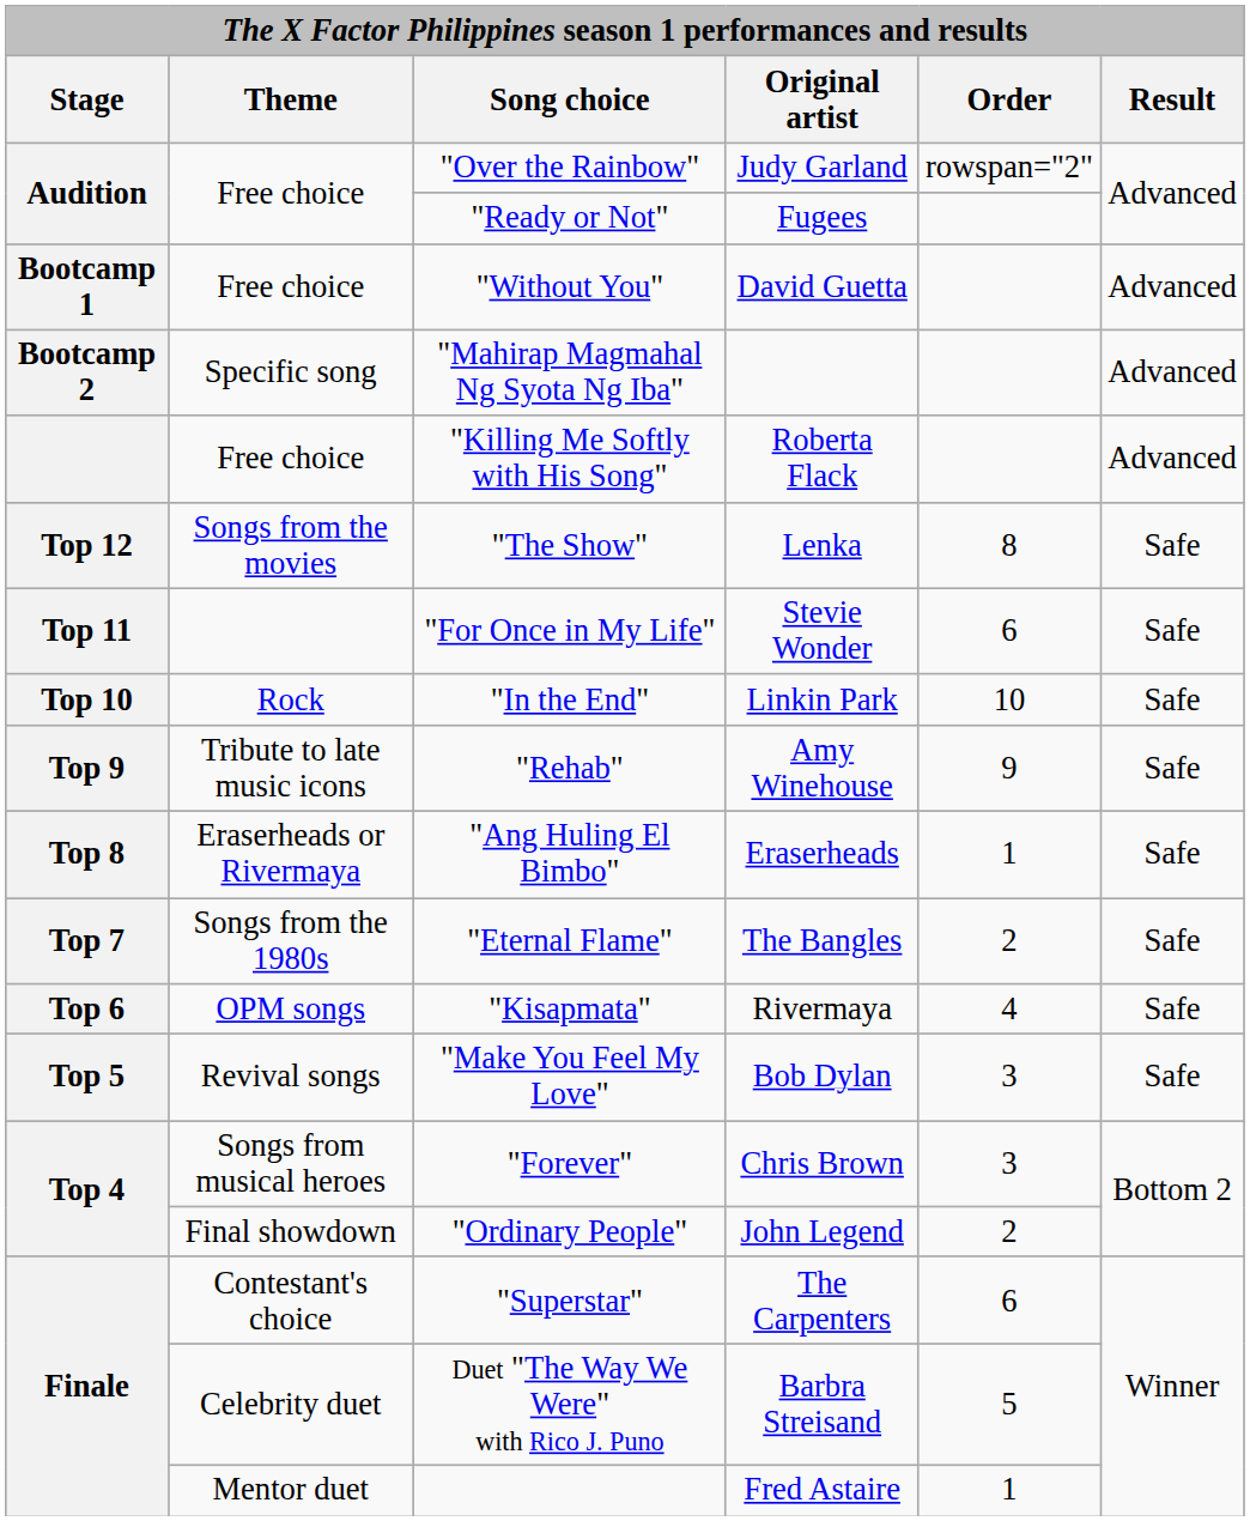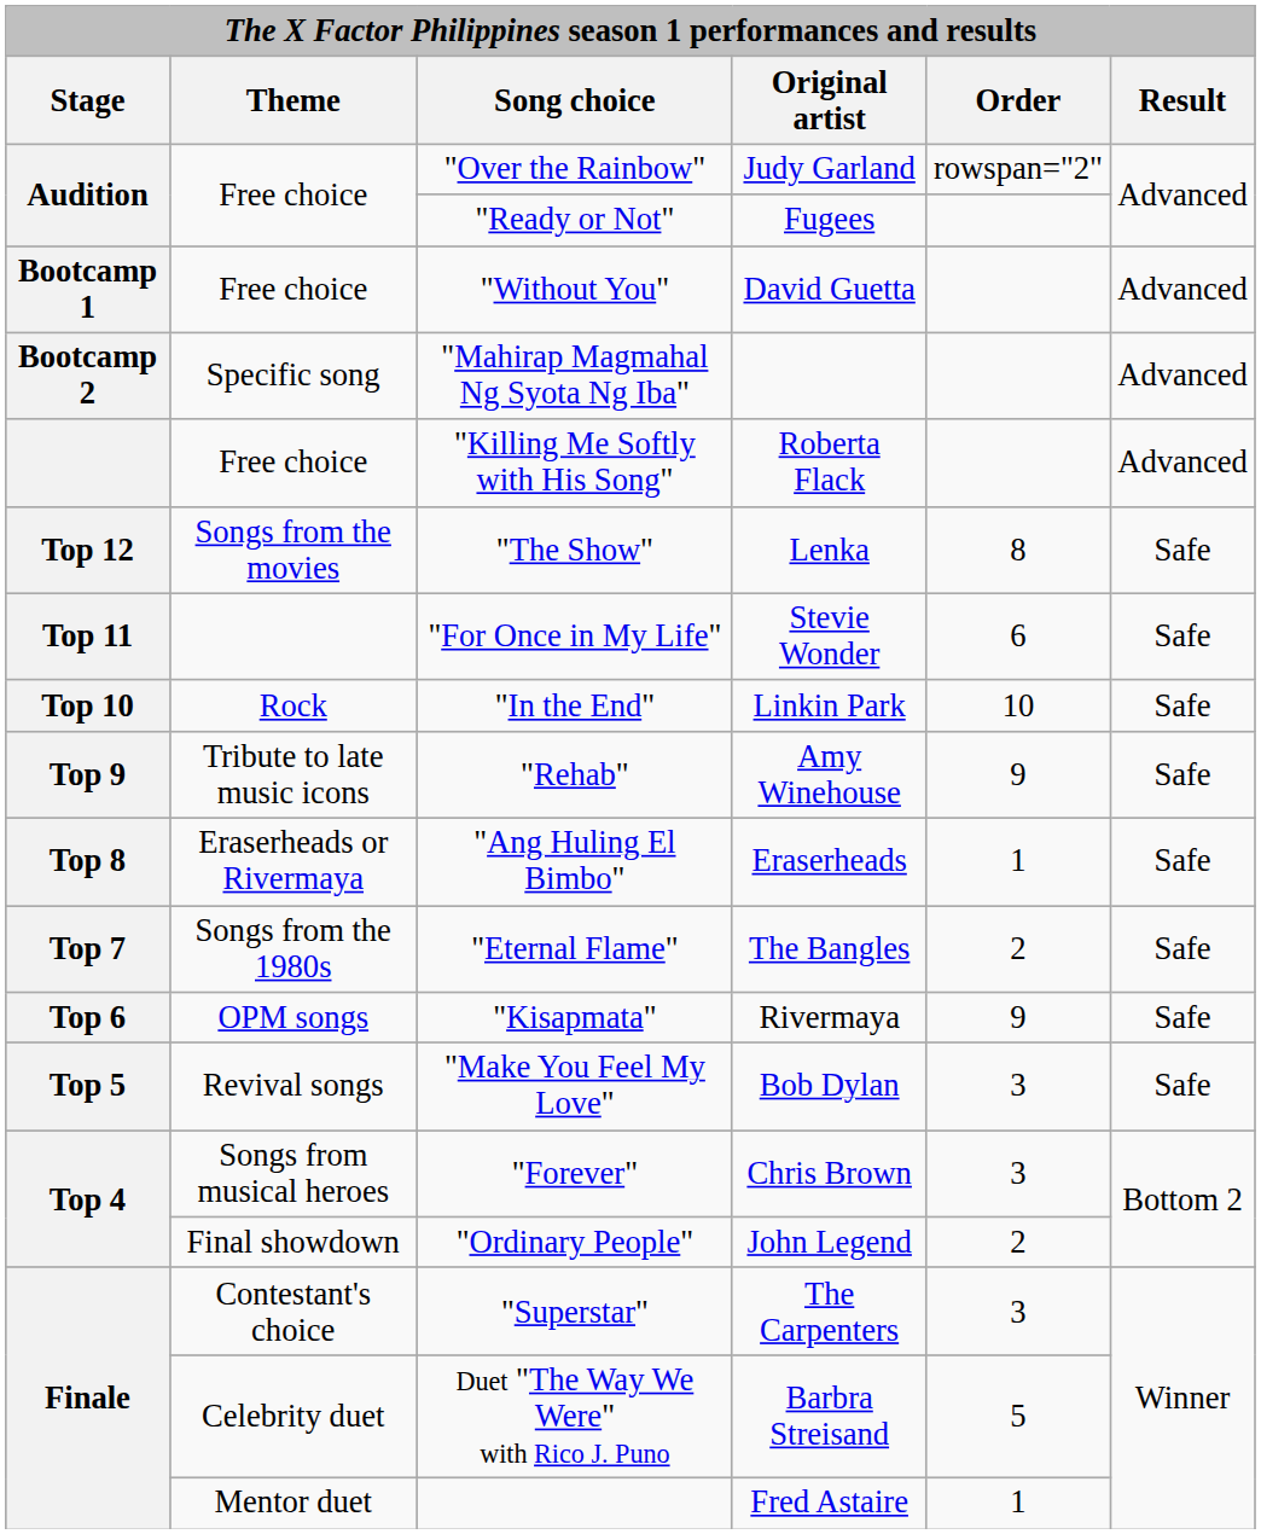"Kisapmata" | Order: 4 -> 9
"Superstar" | Order: 6 -> 3
